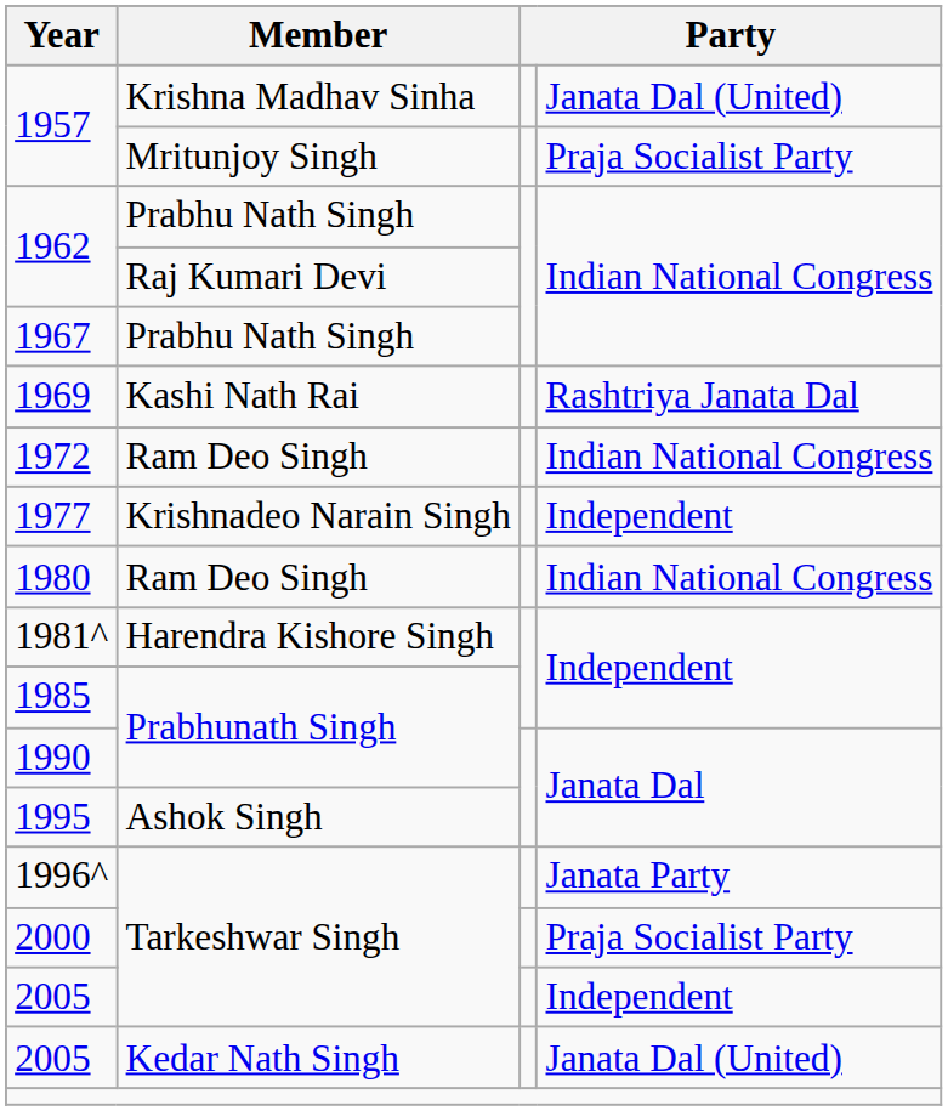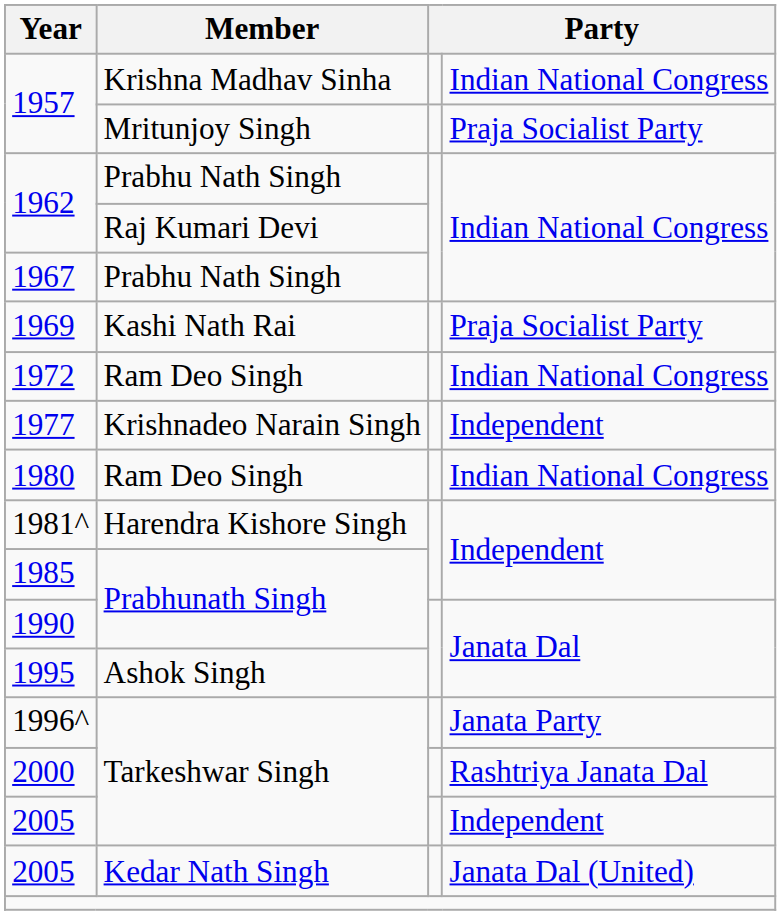1957 / Krishna Madhav Sinha | column 4: Janata Dal (United) -> Indian National Congress
1969 | column 4: Rashtriya Janata Dal -> Praja Socialist Party
2000 | column 4: Praja Socialist Party -> Rashtriya Janata Dal
